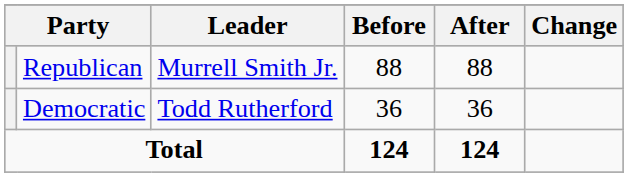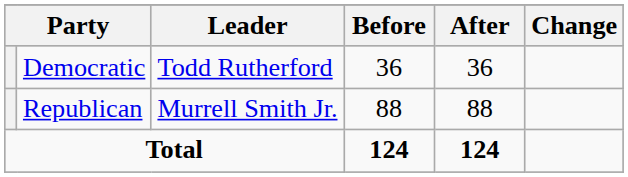rows swapped: Republican <-> Democratic
